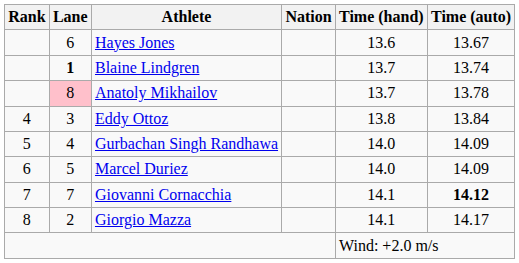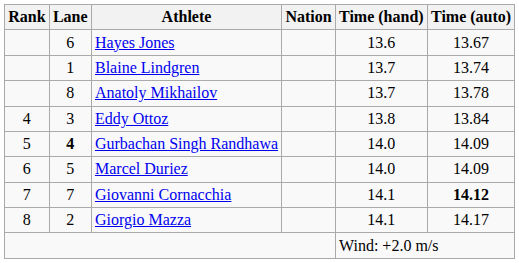Blaine Lindgren | Lane: bold -> normal
Anatoly Mikhailov | Lane: pink background -> no background
Gurbachan Singh Randhawa | Lane: normal -> bold
